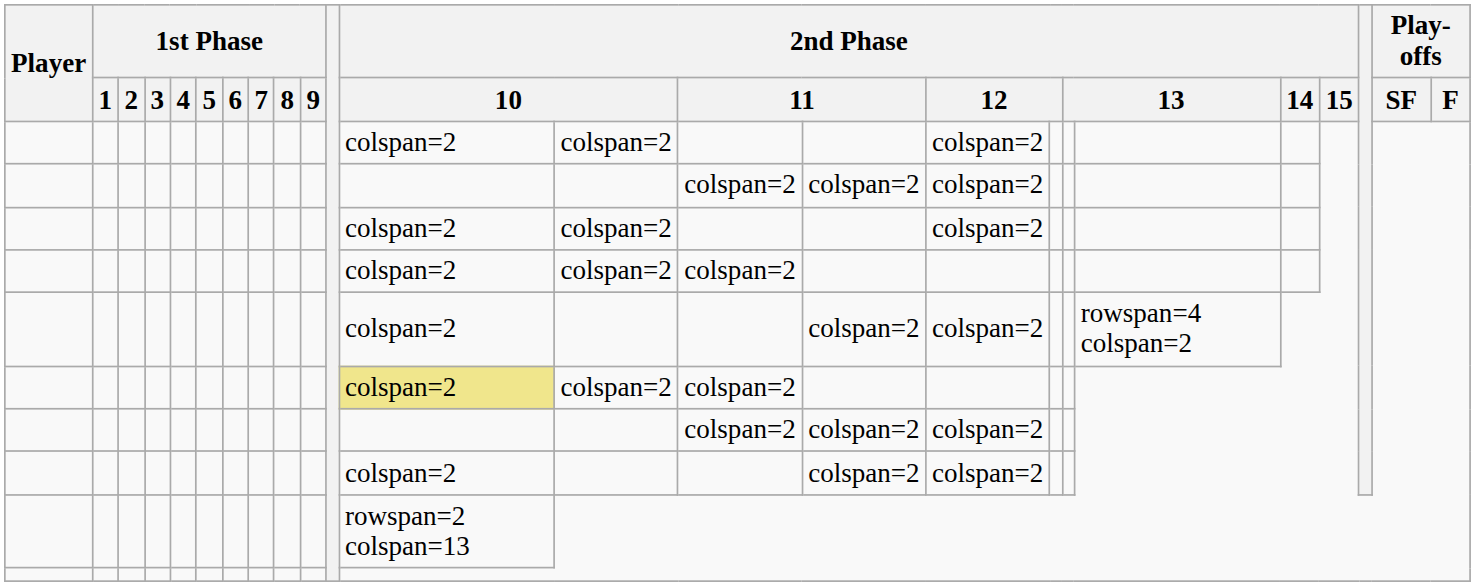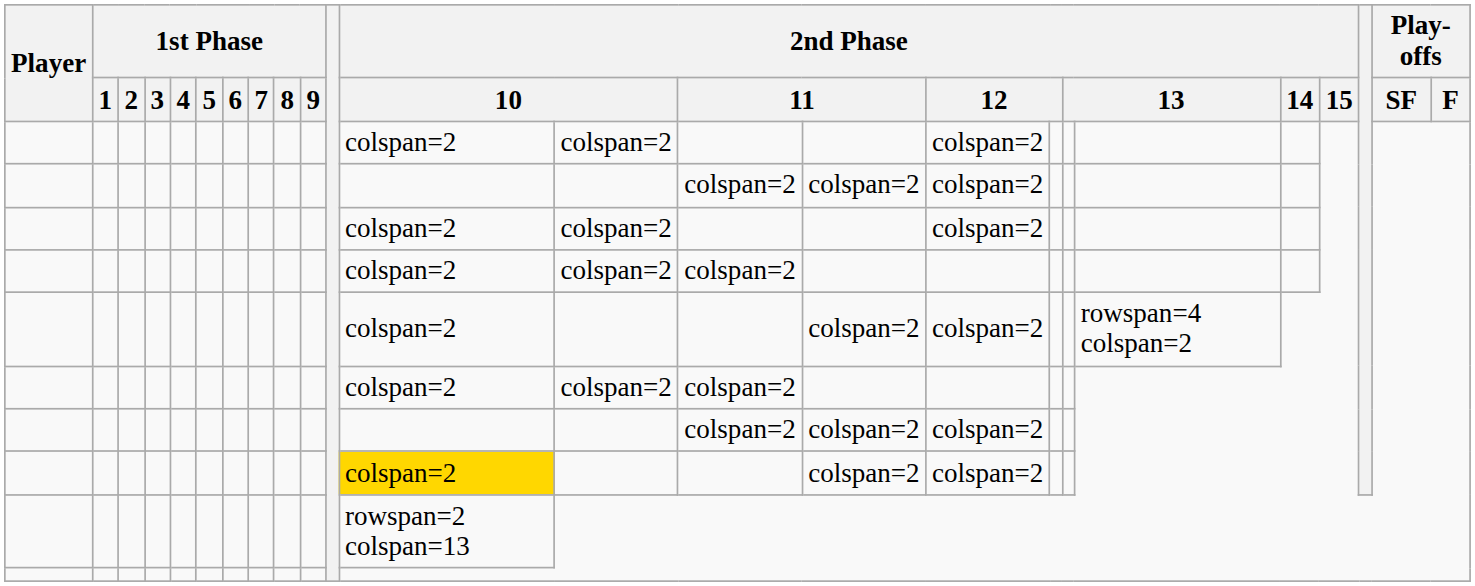row 8 | column 12: khaki background -> no background
row 10 | column 12: no background -> gold background
